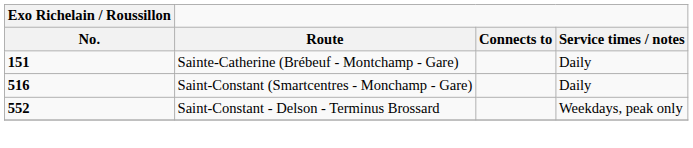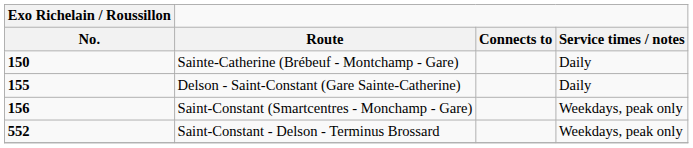Sainte-Catherine (Brébeuf - Montchamp - Gare) | Exo Richelain / Roussillon / No.: 151 -> 150
+ row: 155 | Delson - Saint-Constant (Gare Sainte-Catherine) | Daily
Saint-Constant (Smartcentres - Monchamp - Gare) | Exo Richelain / Roussillon / No.: 516 -> 156
Saint-Constant (Smartcentres - Monchamp - Gare) | Service times / notes: Daily -> Weekdays, peak only
